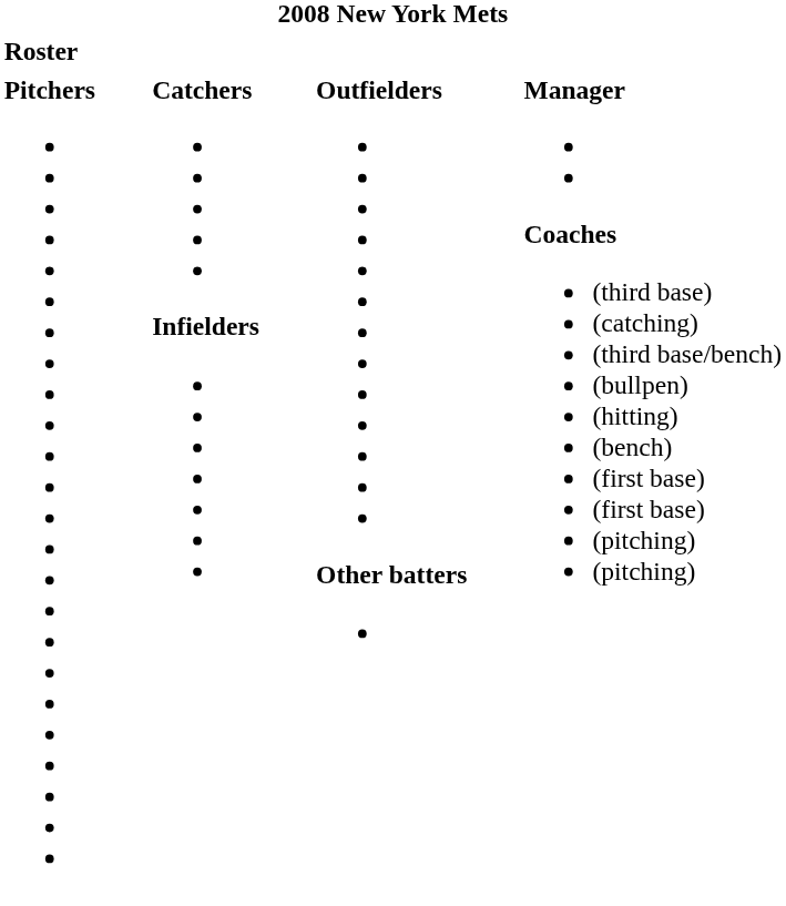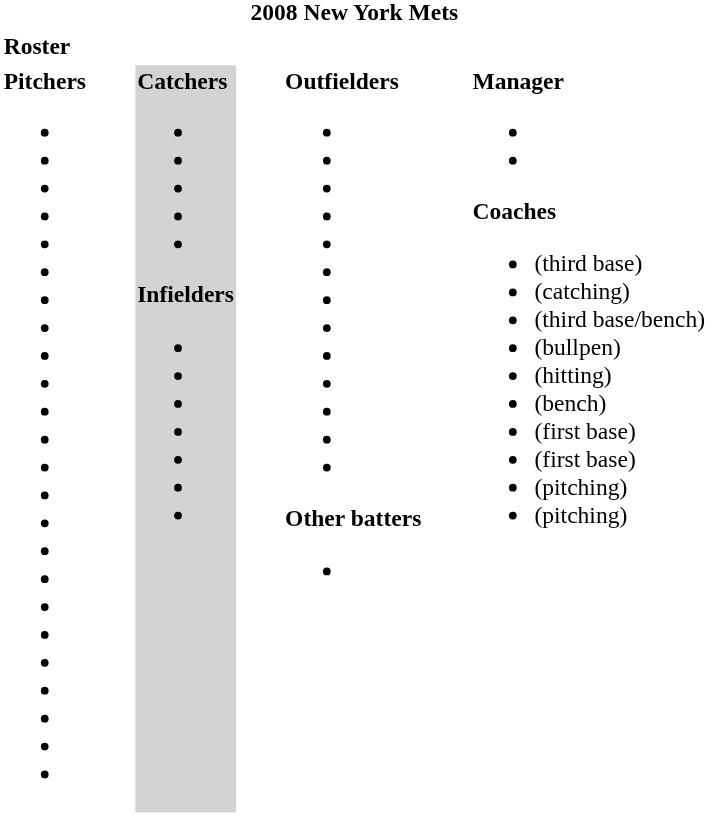Pitchers | column 2: no background -> lightgrey background
